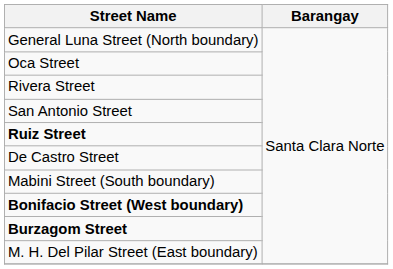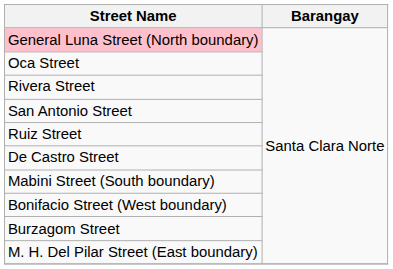General Luna Street (North boundary) | Street Name: no background -> pink background
Ruiz Street | Street Name: bold -> normal
Bonifacio Street (West boundary) | Street Name: bold -> normal
Burzagom Street | Street Name: bold -> normal
